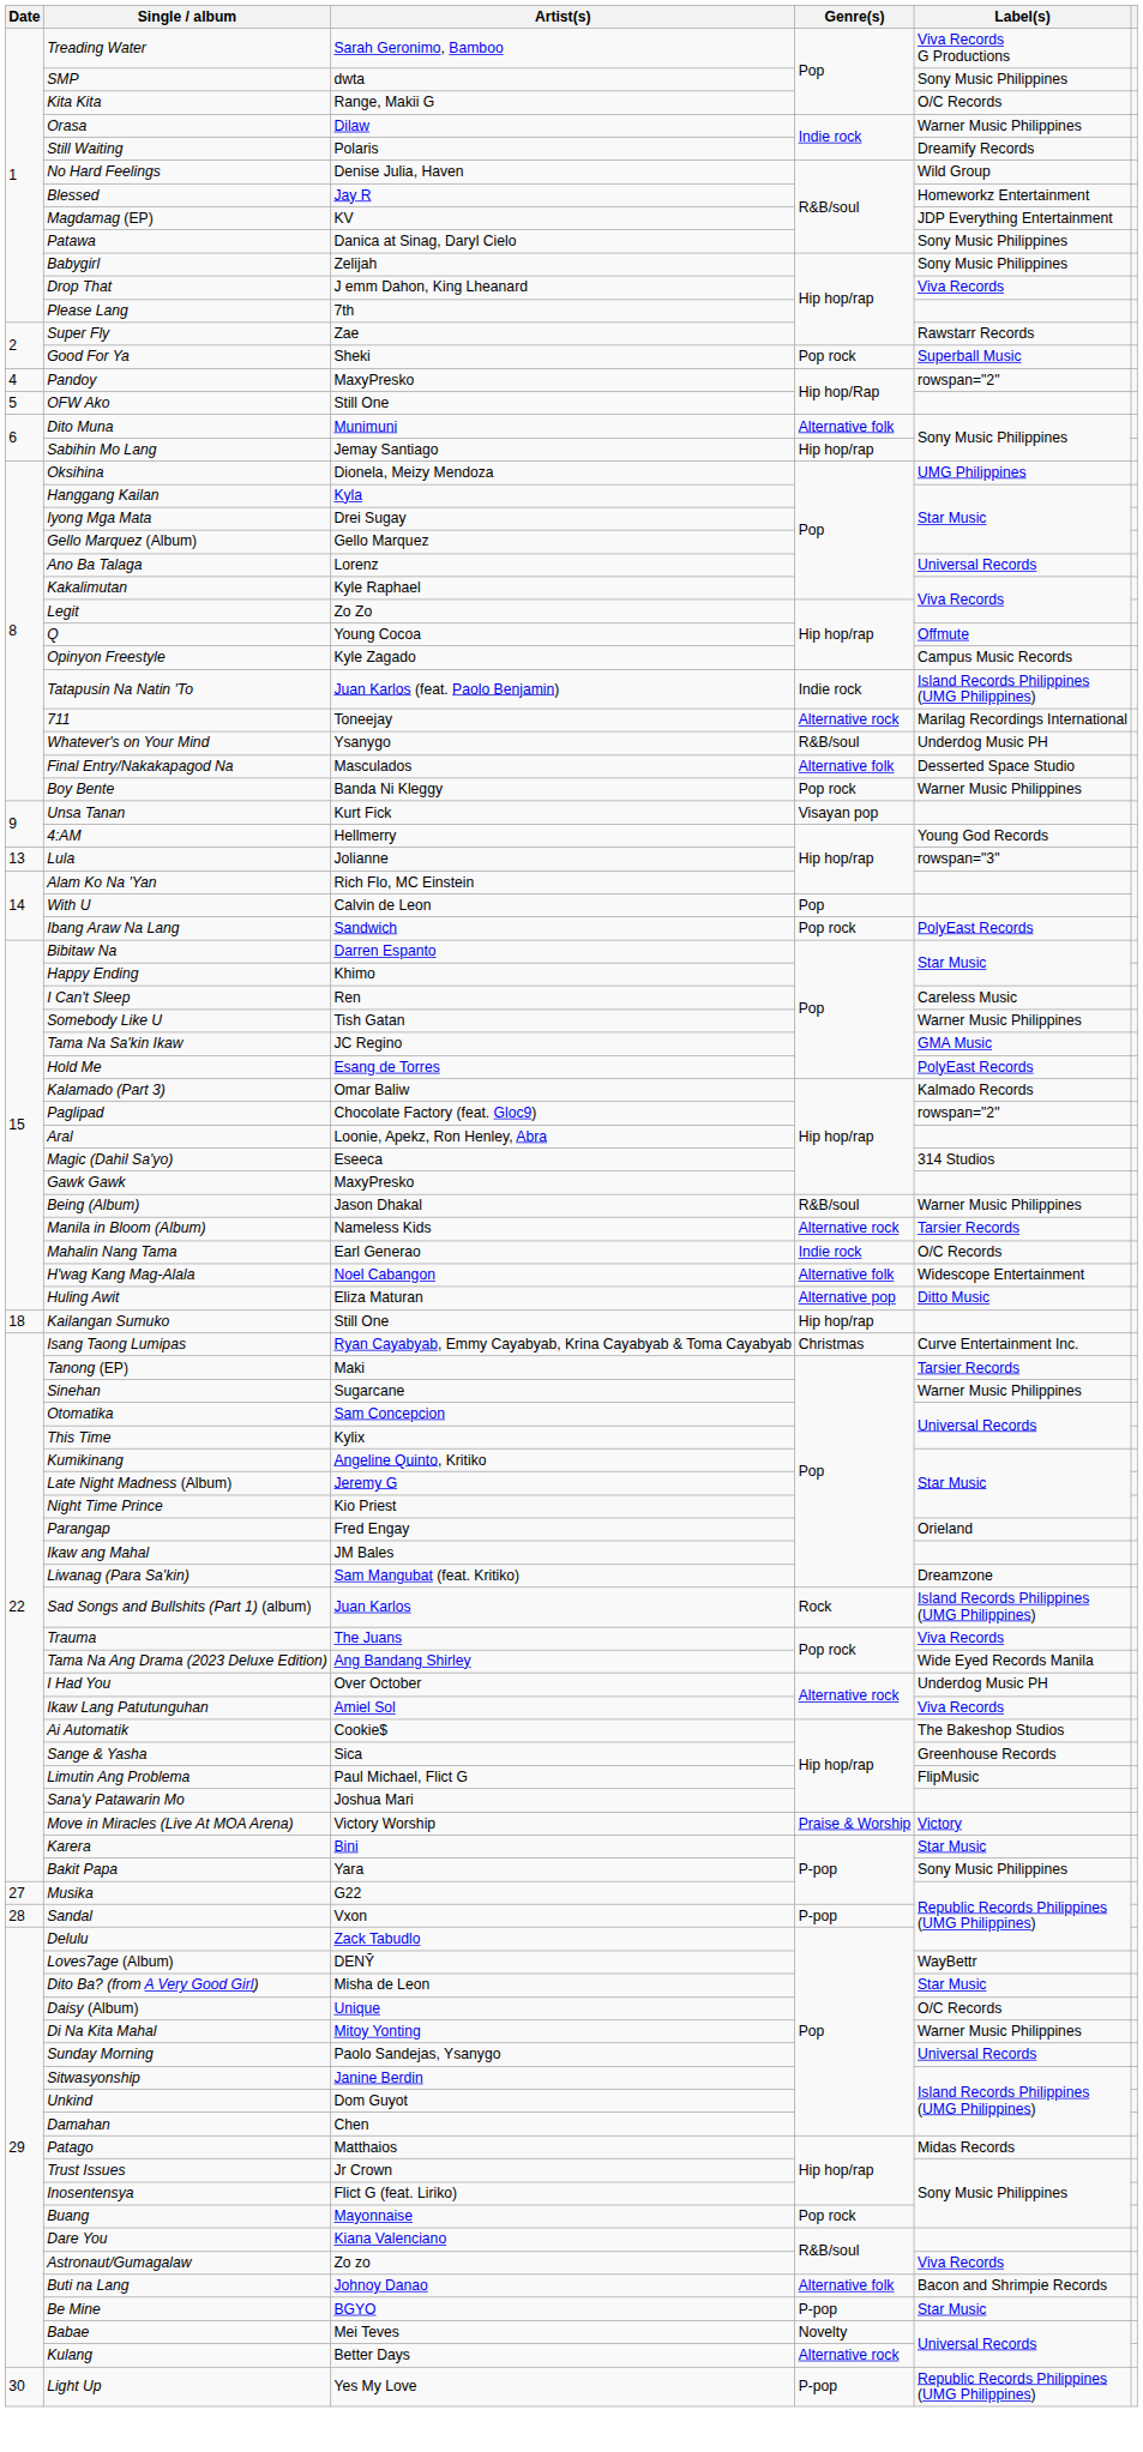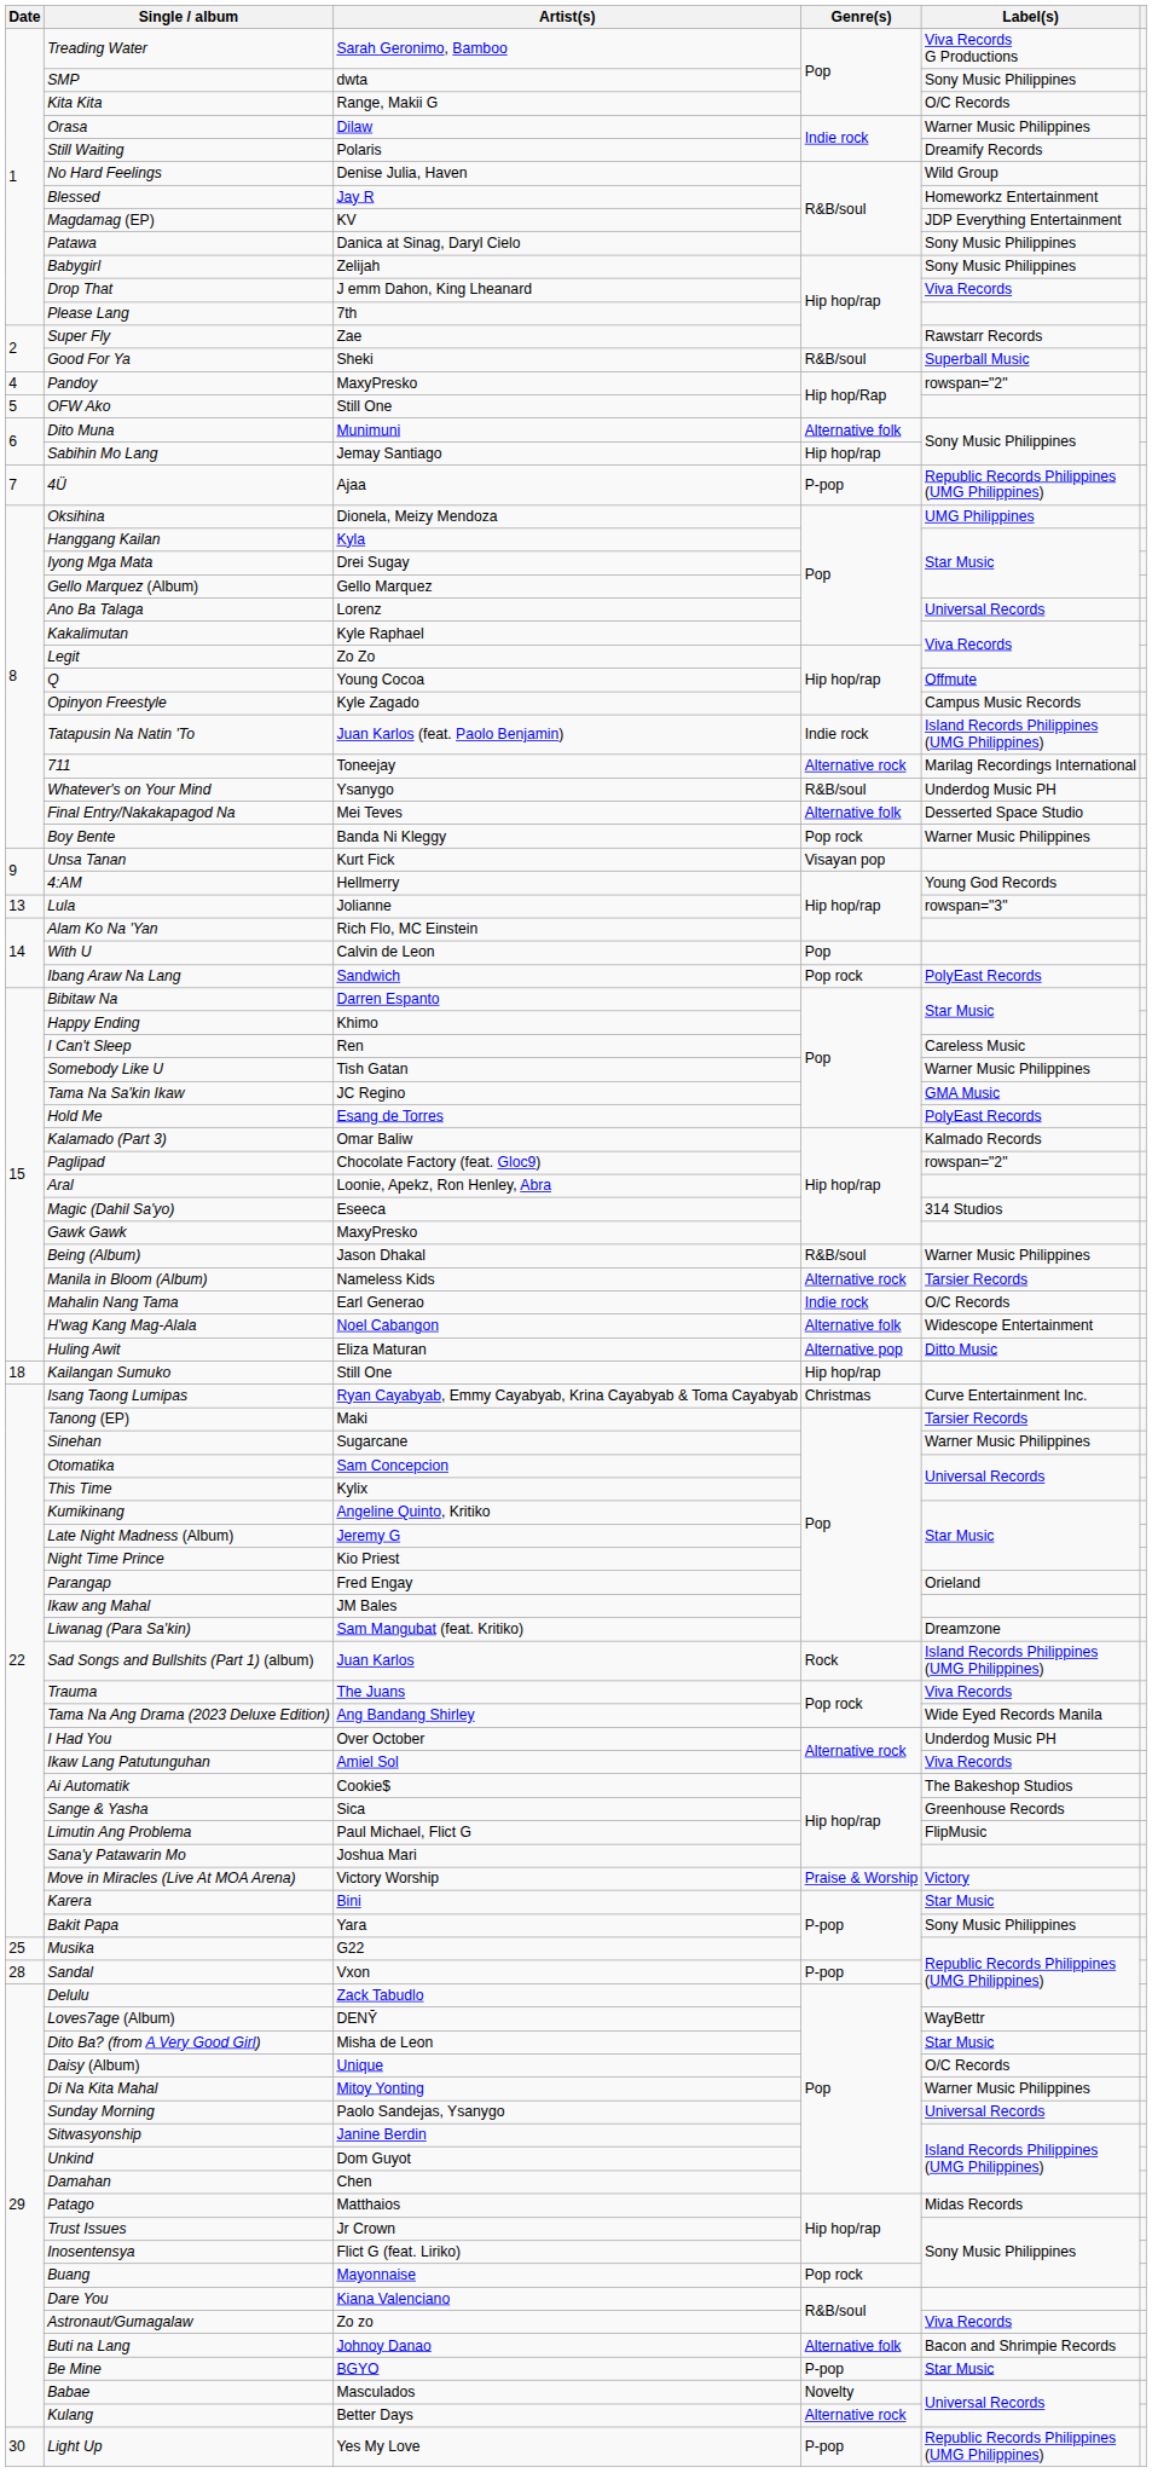Good For Ya | Genre(s): Pop rock -> R&B/soul
+ row: 7 | 4Ü | Ajaa | P-pop | Republic Records Philippines (UMG Philippines)
Final Entry/Nakakapagod Na | Artist(s): Masculados -> Mei Teves
Musika | Date: 27 -> 25
Babae | Artist(s): Mei Teves -> Masculados
